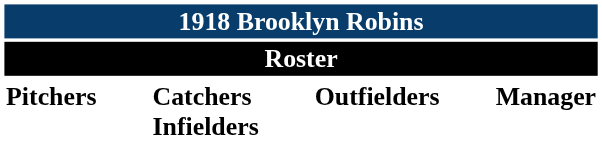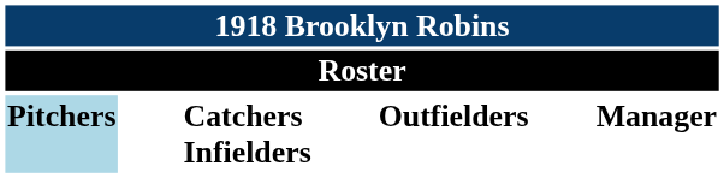Pitchers | column 1: no background -> lightblue background
